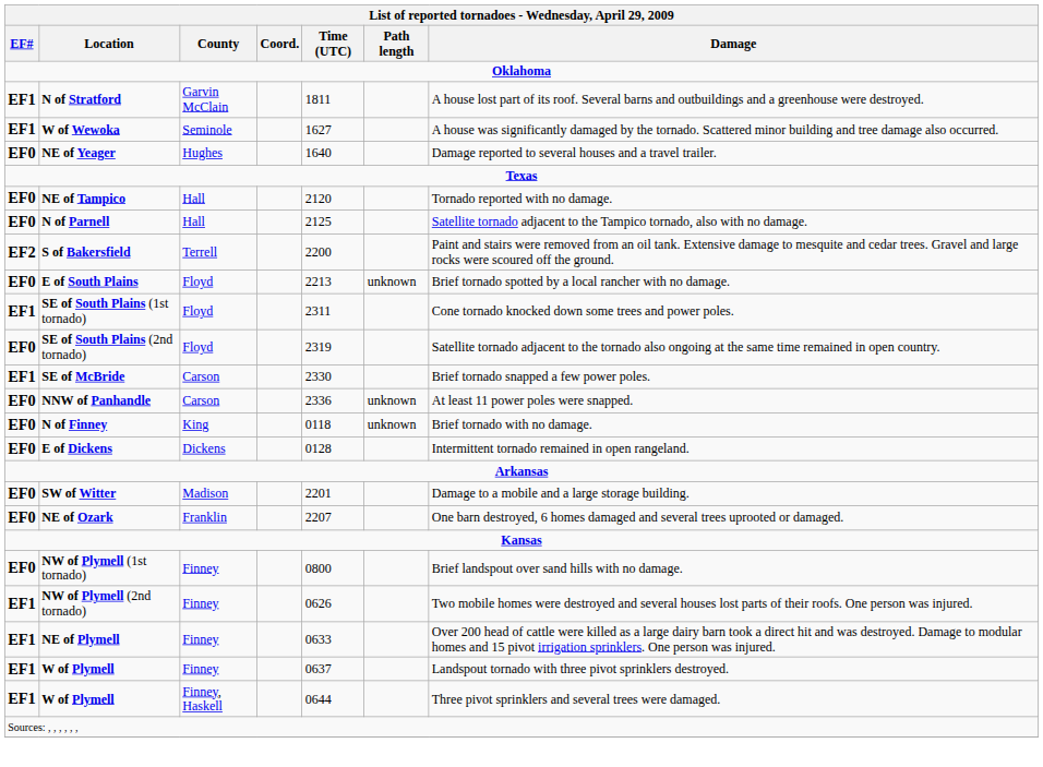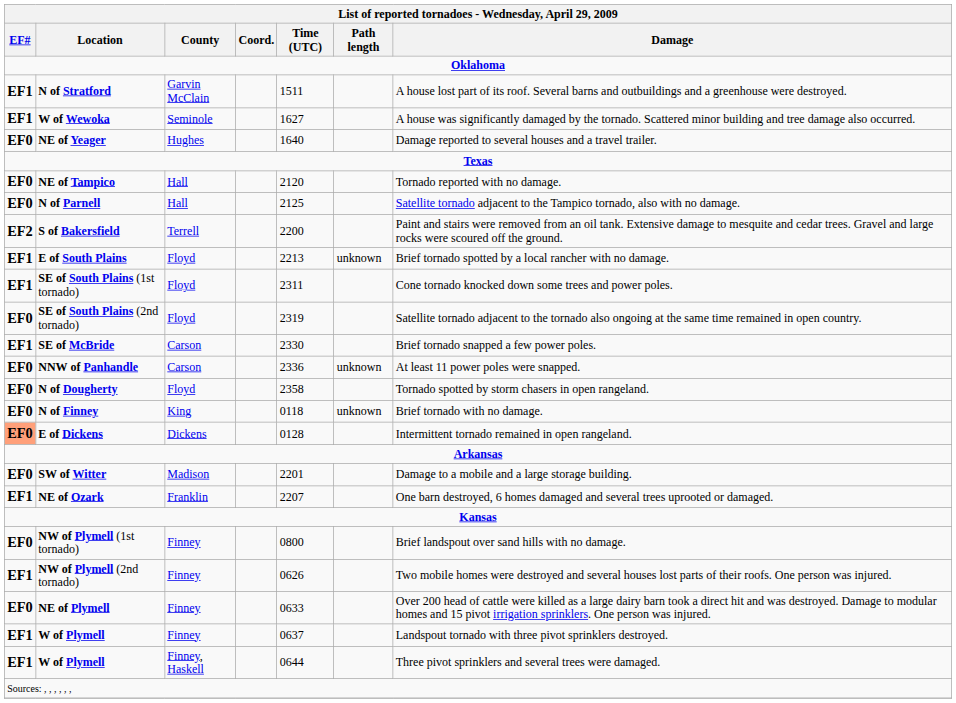N of Stratford | Time (UTC): 1811 -> 1511
E of South Plains | EF#: EF0 -> EF1
+ row: EF0 | N of Dougherty | Floyd | 2358 | Tornado spotted by storm chasers in open rangeland.
E of Dickens | EF#: no background -> lightsalmon background
NE of Ozark | EF#: EF0 -> EF1
NE of Plymell | EF#: EF1 -> EF0
